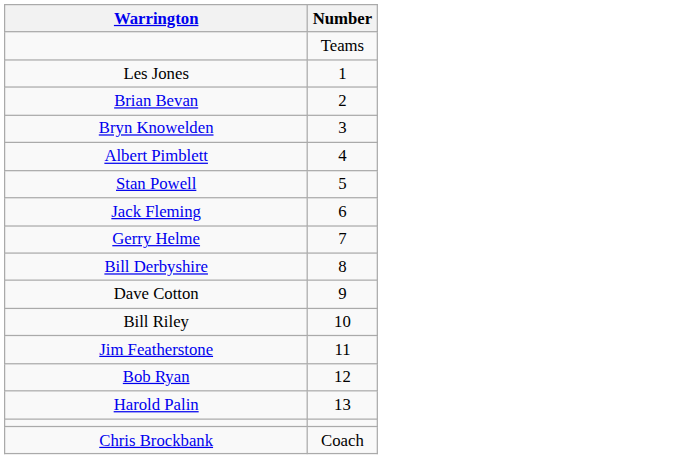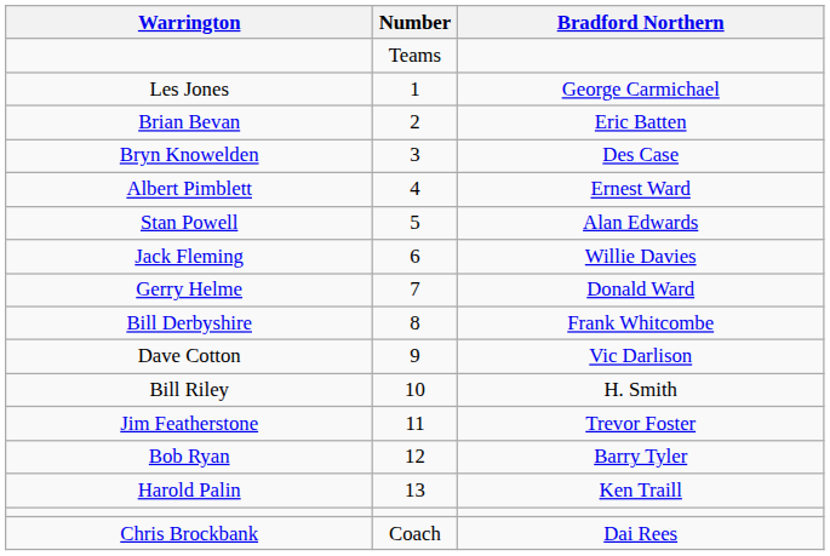+ column: Bradford Northern | George Carmichael | Eric Batten | Des Case | Ernest Ward | Alan Edwards | Willie Davies | Donald Ward | Frank Whitcombe | Vic Darlison | H. Smith | Trevor Foster | Barry Tyler | Ken Traill | Dai Rees
